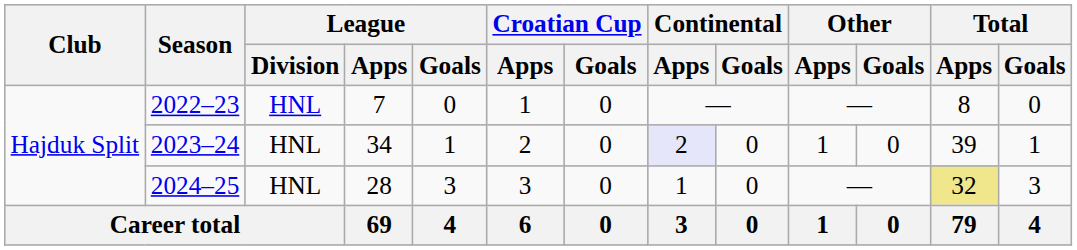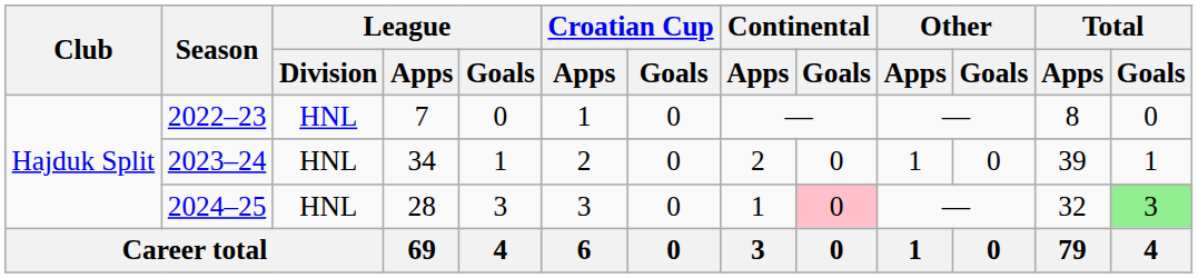2023–24 | Continental / Apps: lavender background -> no background
2024–25 | Continental / Goals: no background -> pink background
2024–25 | Total / Apps: khaki background -> no background
2024–25 | Total / Goals: no background -> lightgreen background
